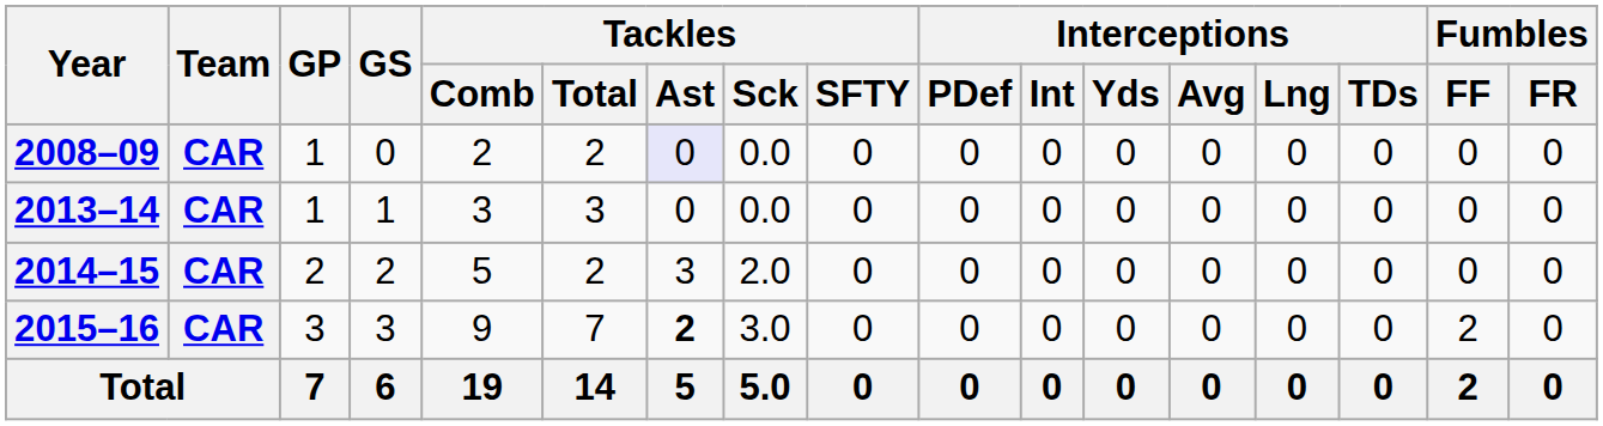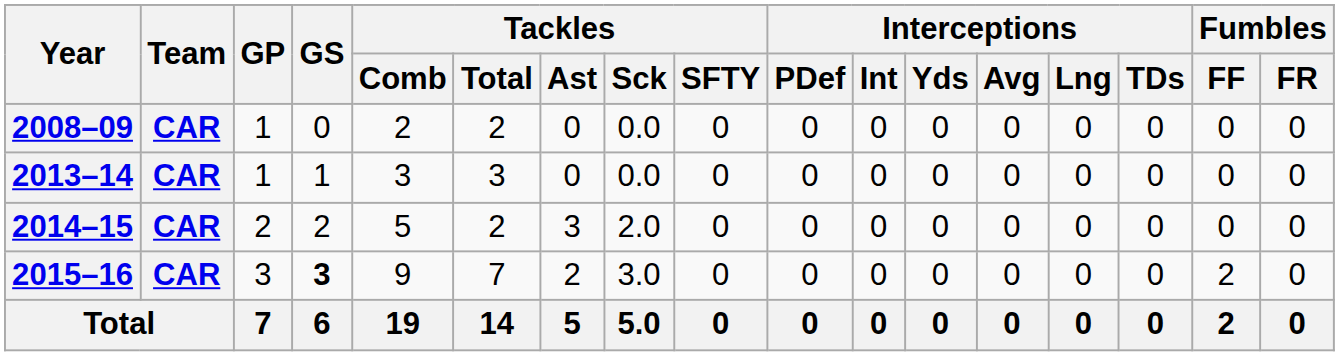2008–09 | Tackles / Ast: lavender background -> no background
2015–16 | GS: normal -> bold
2015–16 | Tackles / Ast: bold -> normal
